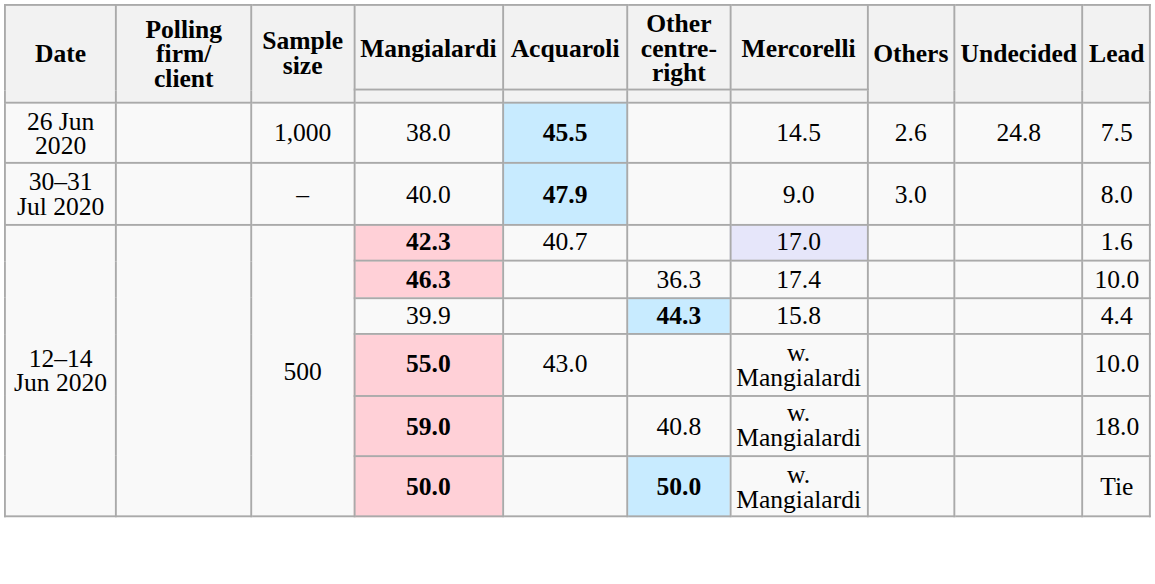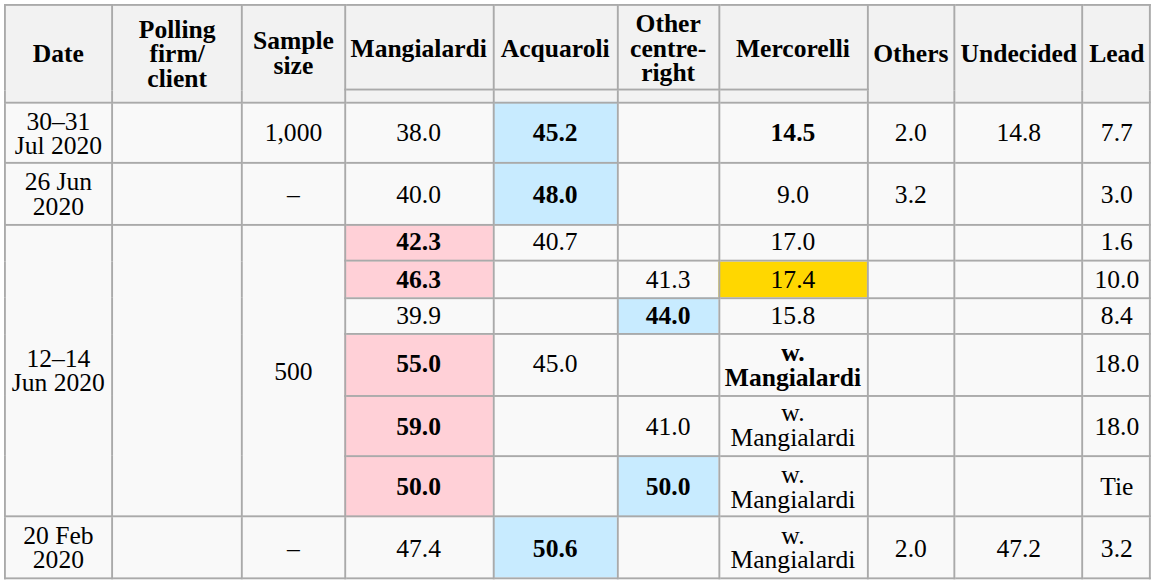38.0 | Date: 26 Jun 2020 -> 30–31 Jul 2020
38.0 | Acquaroli: 45.5 -> 45.2
38.0 | Mercorelli: normal -> bold
38.0 | Others: 2.6 -> 2.0
38.0 | Undecided: 24.8 -> 14.8
38.0 | Lead: 7.5 -> 7.7
40.0 | Date: 30–31 Jul 2020 -> 26 Jun 2020
40.0 | Acquaroli: 47.9 -> 48.0
40.0 | Others: 3.0 -> 3.2
40.0 | Lead: 8.0 -> 3.0
42.3 | Mercorelli: lavender background -> no background
46.3 | Other centre-right: 36.3 -> 41.3
46.3 | Mercorelli: no background -> gold background
39.9 | Other centre-right: 44.3 -> 44.0
39.9 | Lead: 4.4 -> 8.4
55.0 | Acquaroli: 43.0 -> 45.0
55.0 | Mercorelli: normal -> bold
55.0 | Lead: 10.0 -> 18.0
59.0 | Other centre-right: 40.8 -> 41.0
+ row: 20 Feb 2020 | – | 47.4 | 50.6 | w. Mangialardi | 2.0 | 47.2 | 3.2
